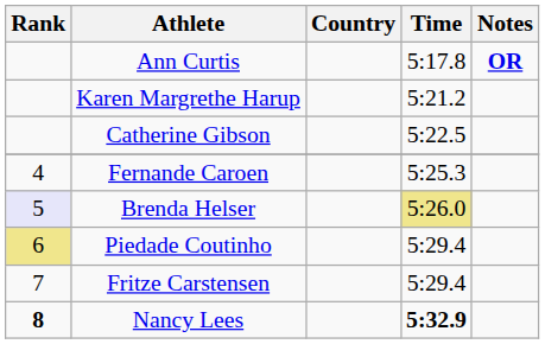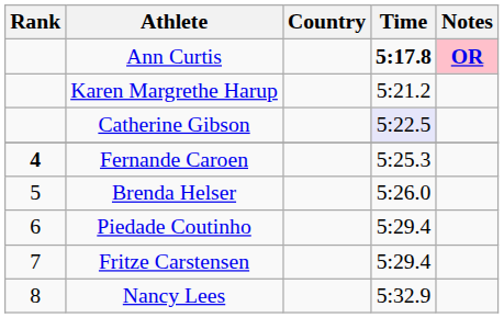Ann Curtis | Time: normal -> bold
Ann Curtis | Notes: no background -> pink background
Catherine Gibson | Time: no background -> lavender background
Fernande Caroen | Rank: normal -> bold
Brenda Helser | Rank: lavender background -> no background
Brenda Helser | Time: khaki background -> no background
Piedade Coutinho | Rank: khaki background -> no background
Nancy Lees | Rank: bold -> normal
Nancy Lees | Time: bold -> normal
